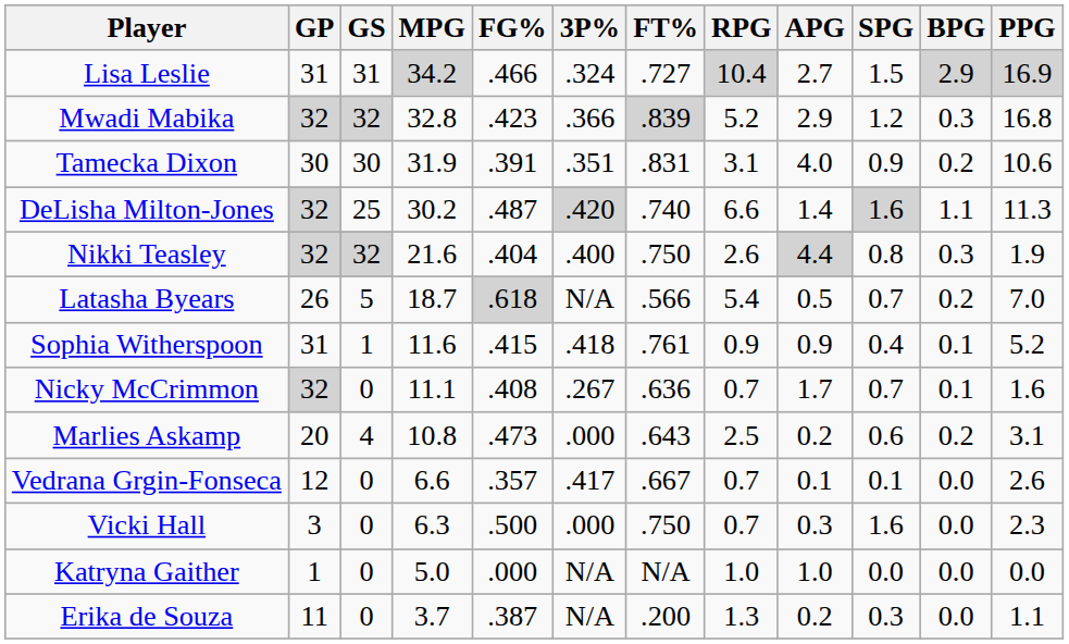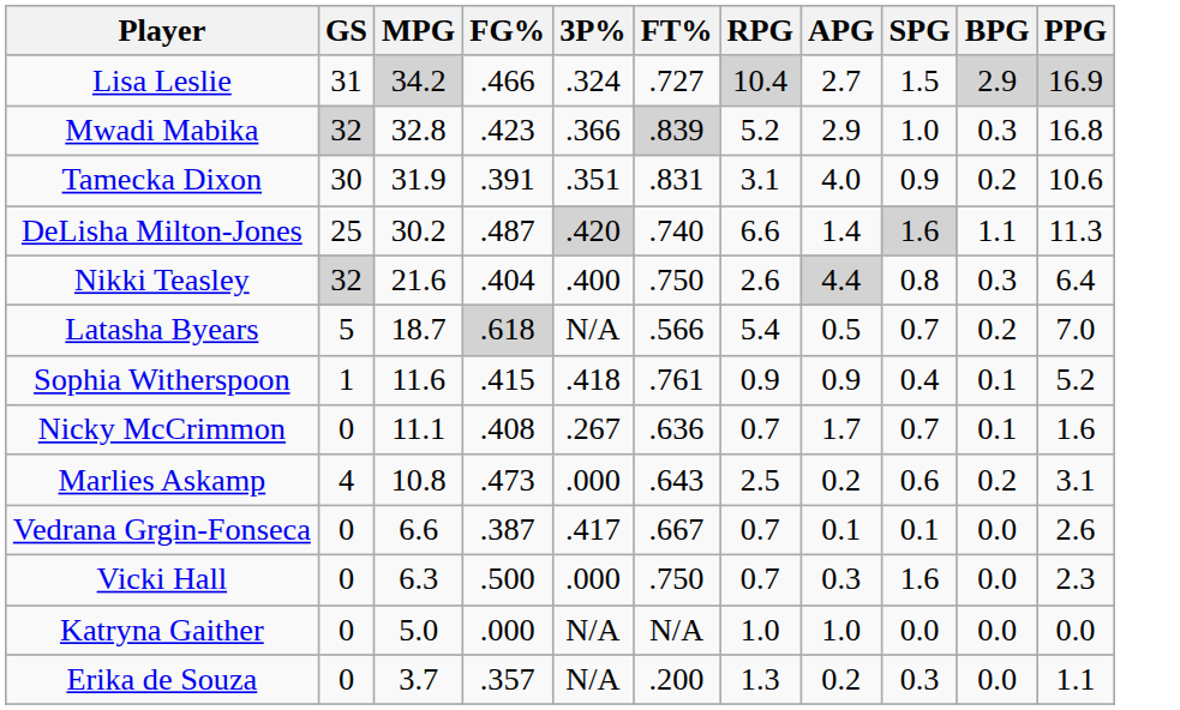- column: GP | 31 | 32 | 30 | 32 | 32 | 26 | 31 | 32 | 20 | 12 | 3 | 1 | 11
Mwadi Mabika | SPG: 1.2 -> 1.0
Nikki Teasley | PPG: 1.9 -> 6.4
Vedrana Grgin-Fonseca | FG%: .357 -> .387
Erika de Souza | FG%: .387 -> .357
